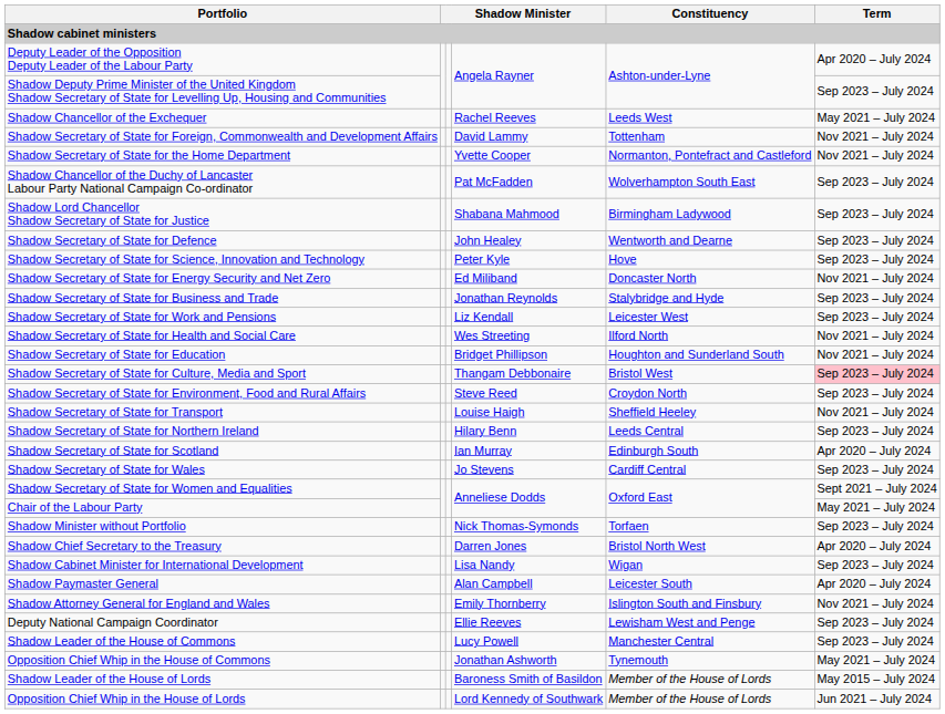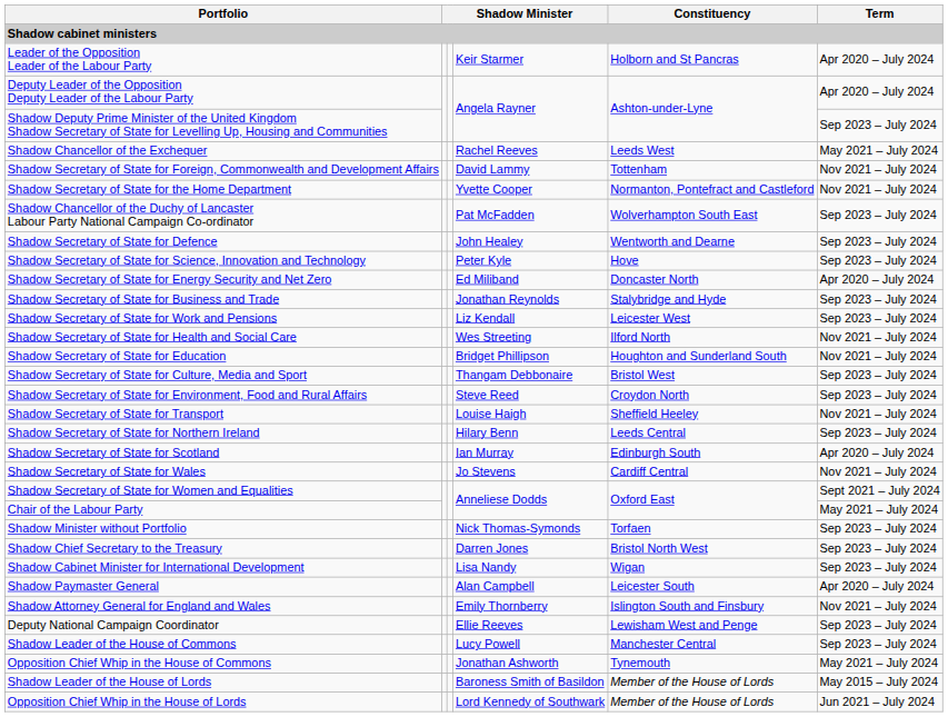+ row: Leader of the Opposition Leader of the Labour Party | Keir Starmer | Holborn and St Pancras | Apr 2020 – July 2024
- row: Shadow Lord Chancellor Shadow Secretary of State for Justice | Shabana Mahmood | Birmingham Ladywood | Sep 2023 – July 2024
Shadow Secretary of State for Energy Security and Net Zero | Term: Nov 2021 – July 2024 -> Apr 2020 – July 2024
Shadow Secretary of State for Culture, Media and Sport | Term: pink background -> no background
Shadow Secretary of State for Wales | Term: Sep 2023 – July 2024 -> Nov 2021 – July 2024
Shadow Chief Secretary to the Treasury | Term: Apr 2020 – July 2024 -> Sep 2023 – July 2024
